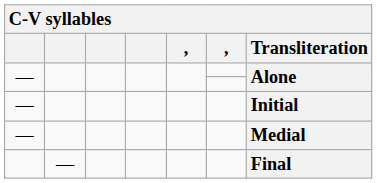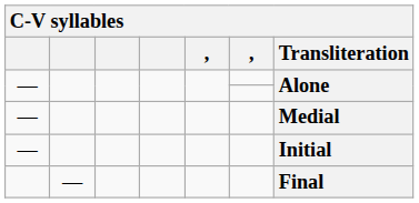row 5 | Transliteration: Initial -> Medial
row 6 | Transliteration: Medial -> Initial
